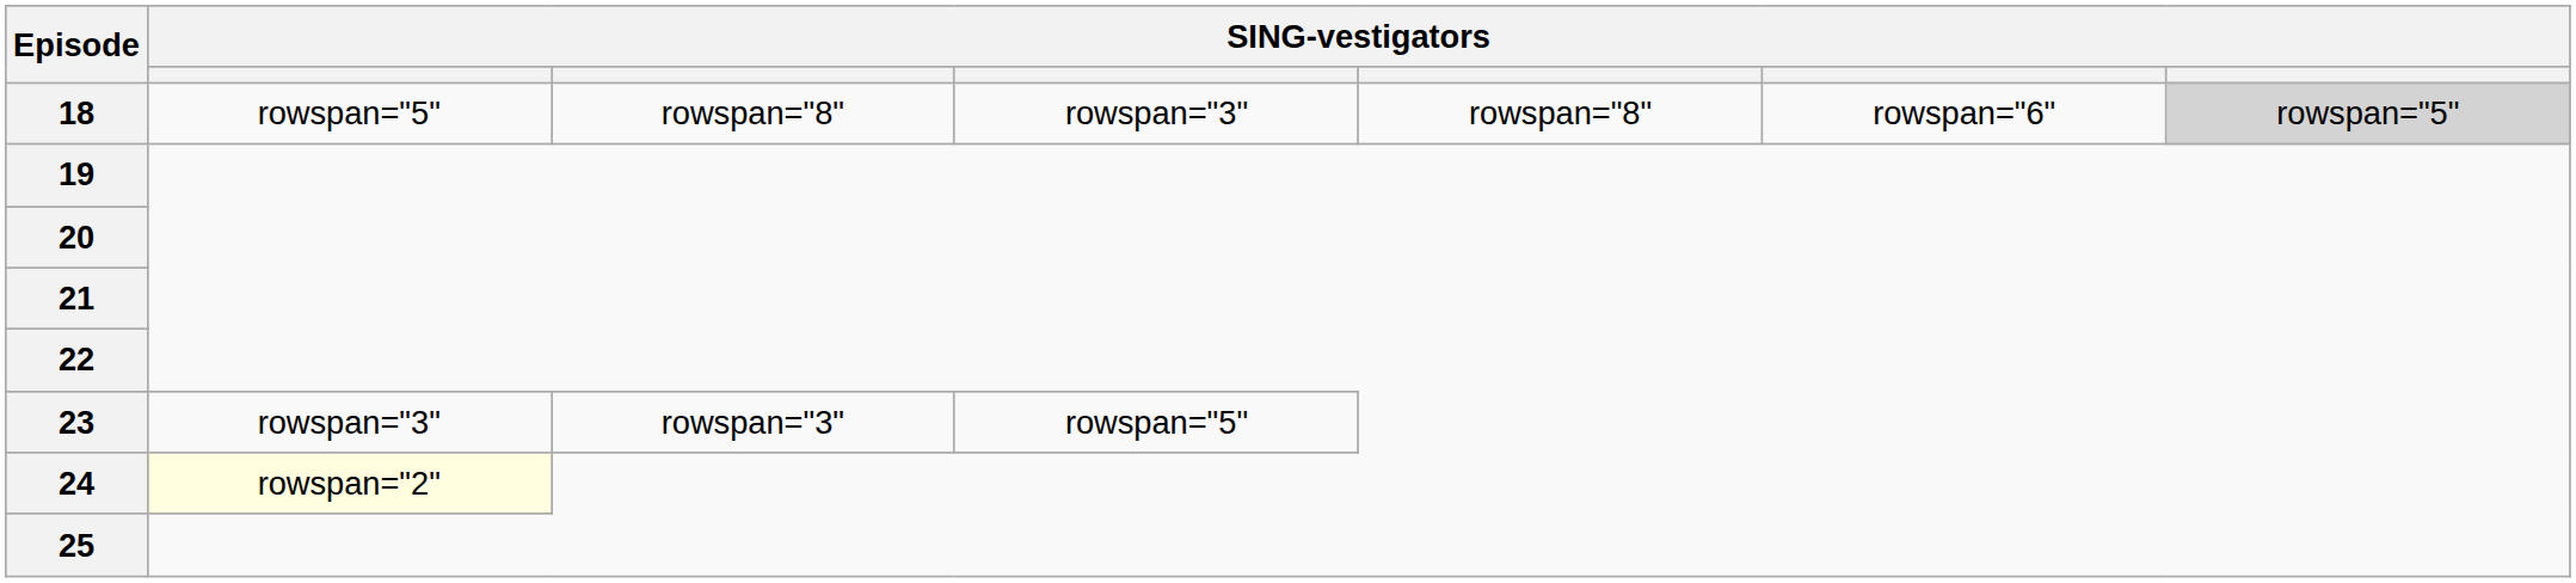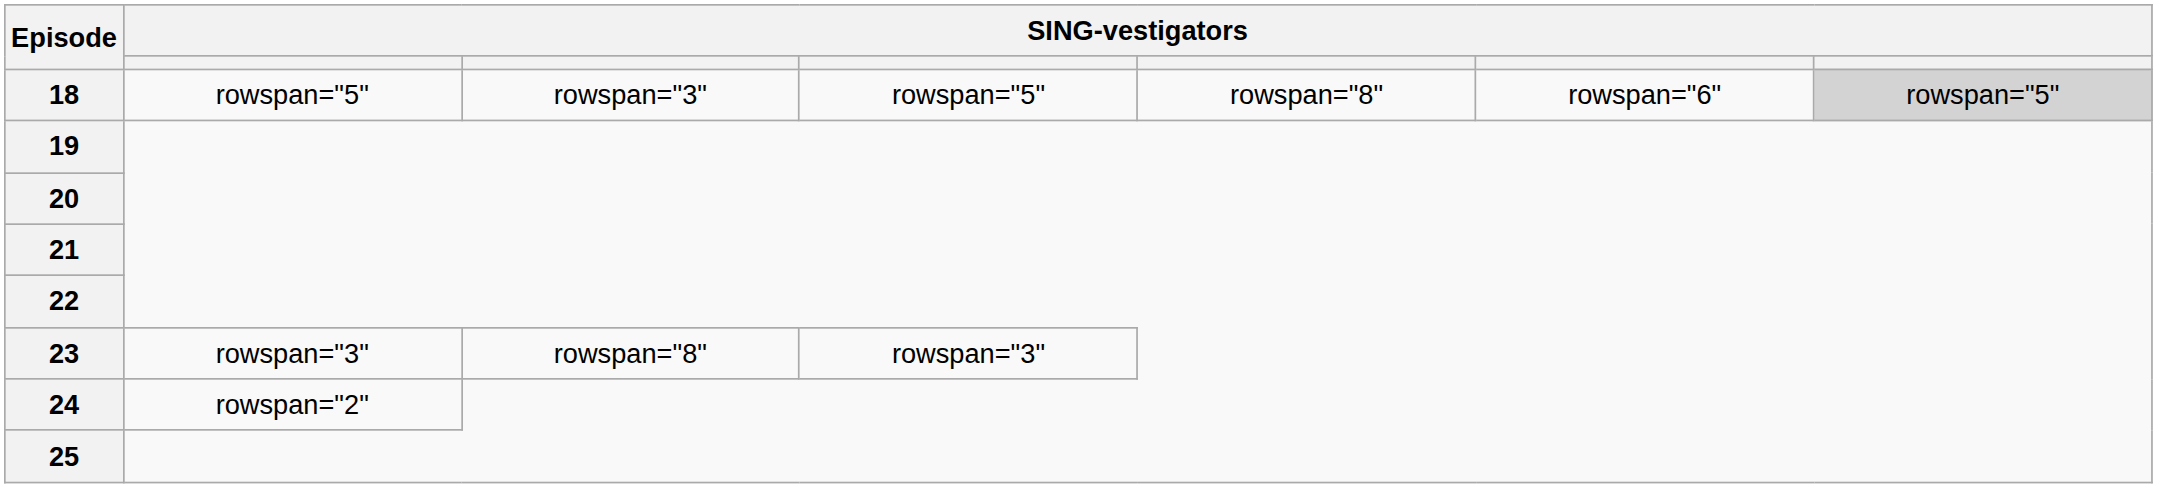18 | column 3: rowspan="8" -> rowspan="3"
18 | column 4: rowspan="3" -> rowspan="5"
23 | column 3: rowspan="3" -> rowspan="8"
23 | column 4: rowspan="5" -> rowspan="3"
24 | column 2: lightyellow background -> no background
